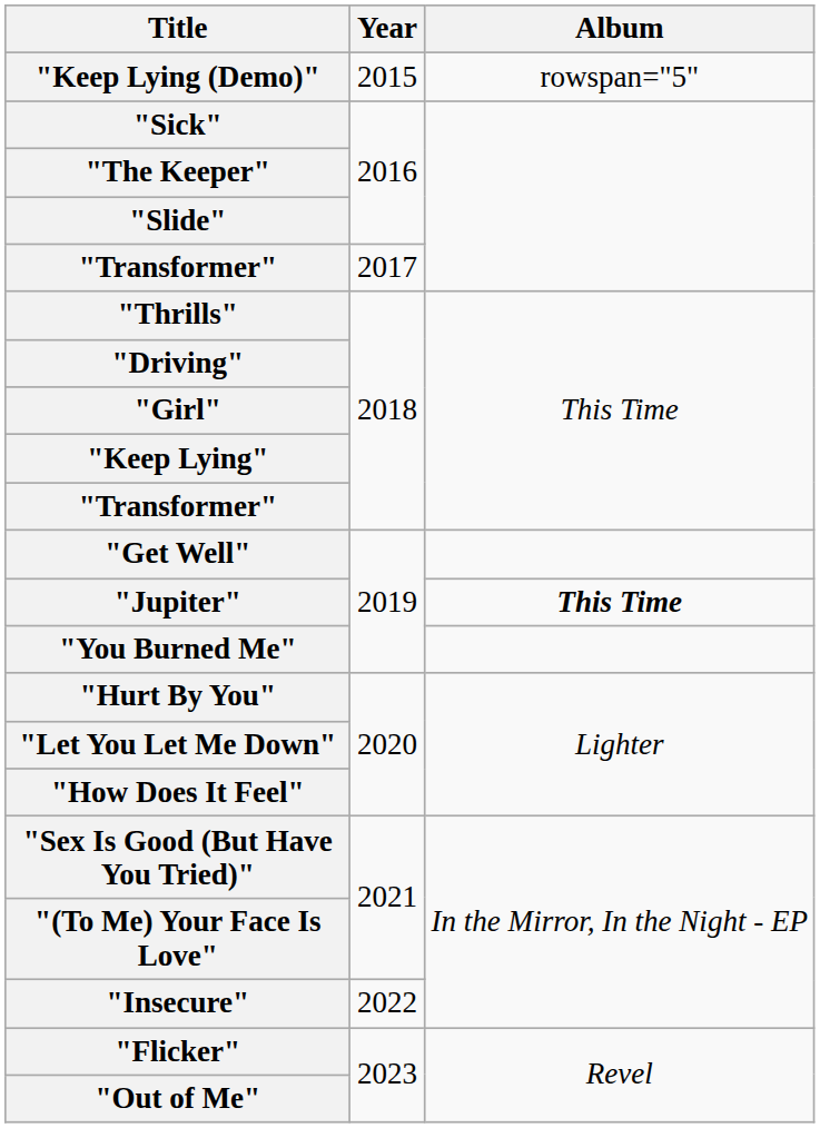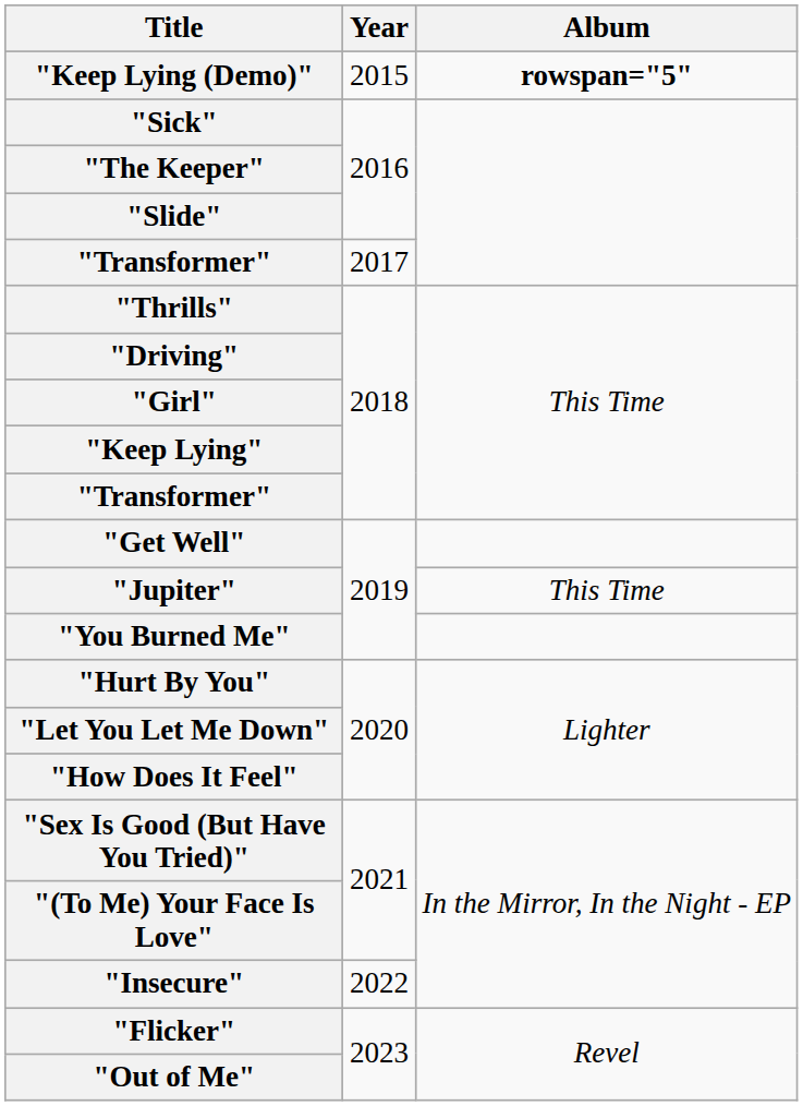"Keep Lying (Demo)" | Album: normal -> bold
"Jupiter" | Album: bold -> normal
